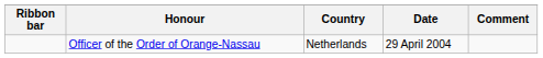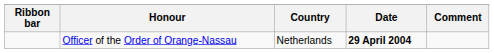Officer of the Order of Orange-Nassau | Date: normal -> bold
